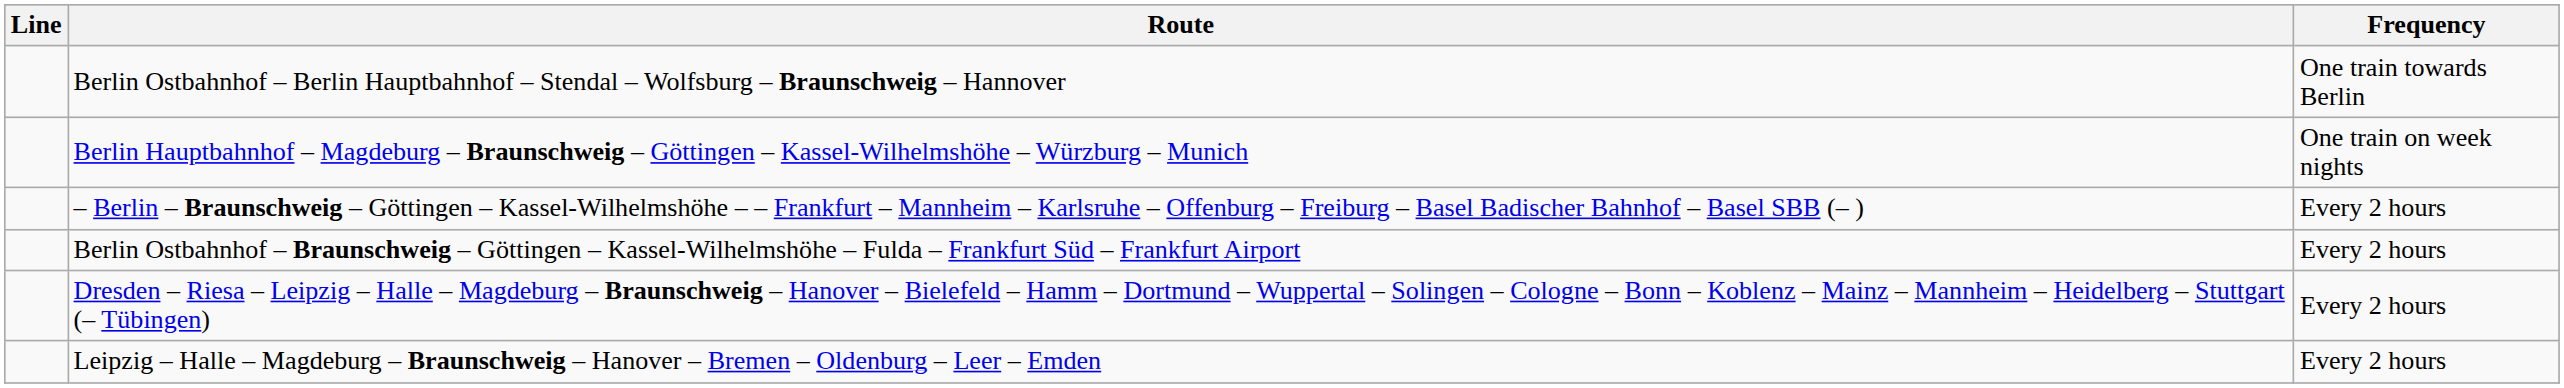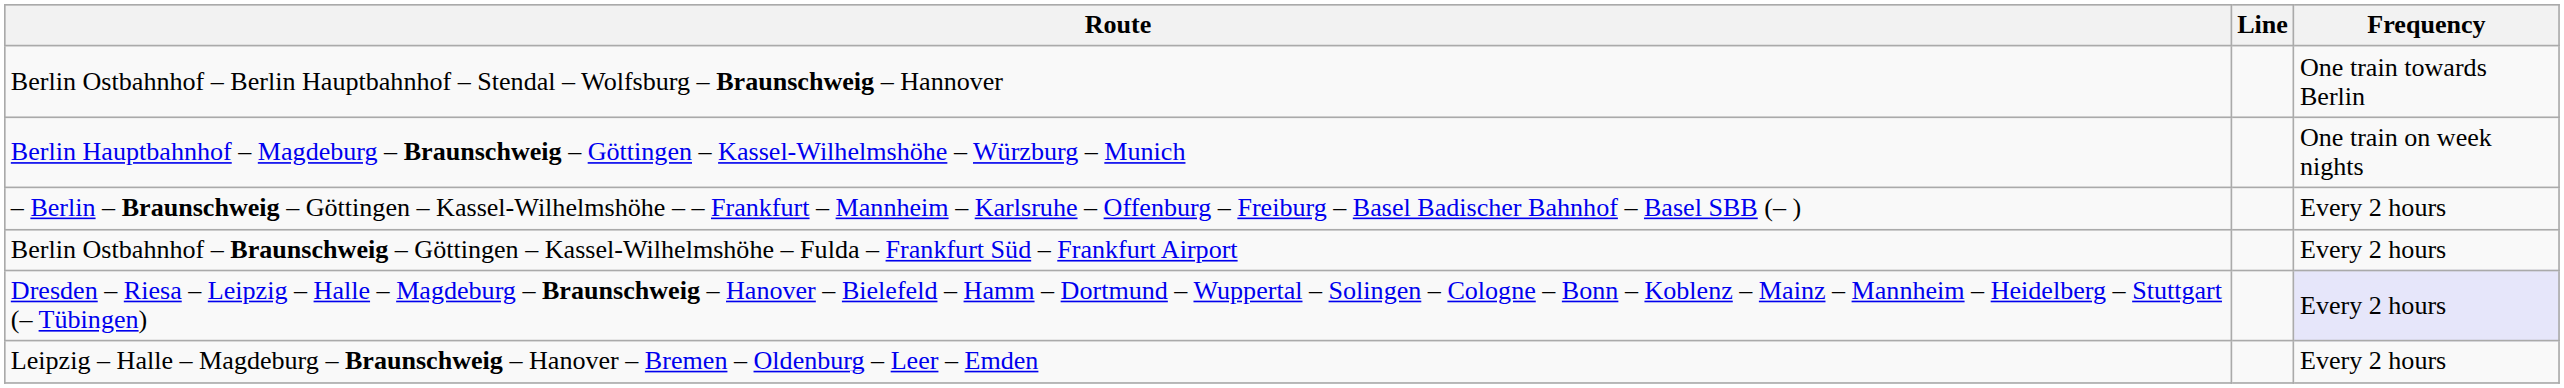columns swapped: Line <-> Route
row 6 | Frequency: no background -> lavender background
